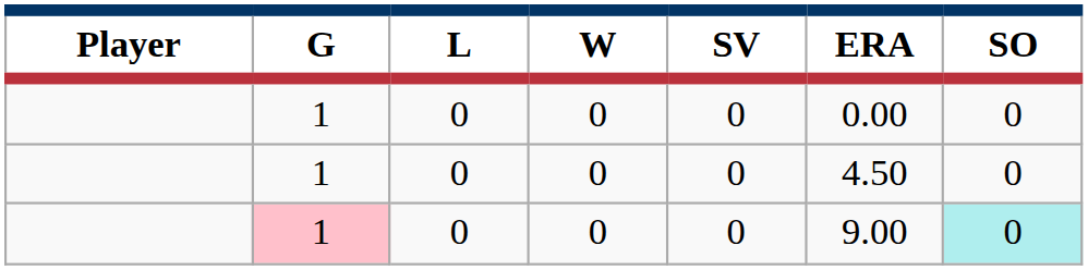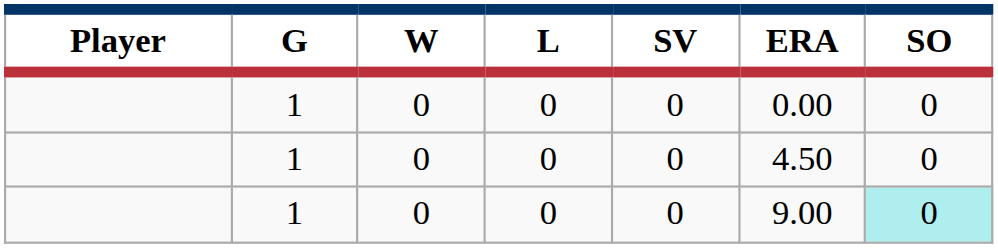columns swapped: W <-> L
row 4 | G: pink background -> no background
